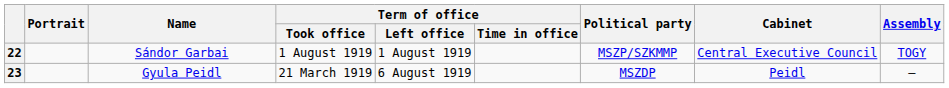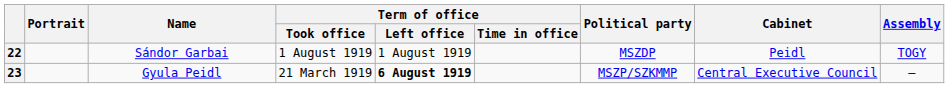22 | Political party: MSZP/SZKMMP -> MSZDP
22 | Cabinet: Central Executive Council -> Peidl
23 | Term of office / Left office: normal -> bold
23 | Political party: MSZDP -> MSZP/SZKMMP
23 | Cabinet: Peidl -> Central Executive Council
